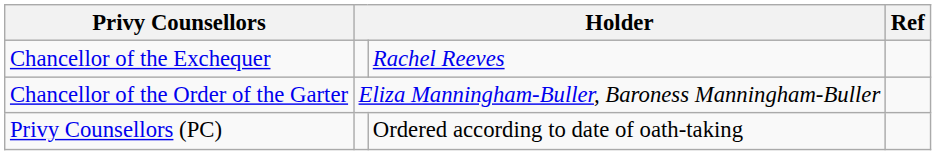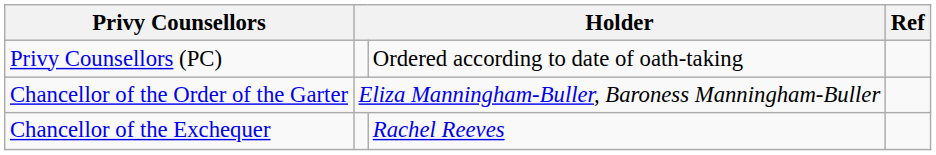rows swapped: Privy Counsellors (PC) <-> Chancellor of the Exchequer
